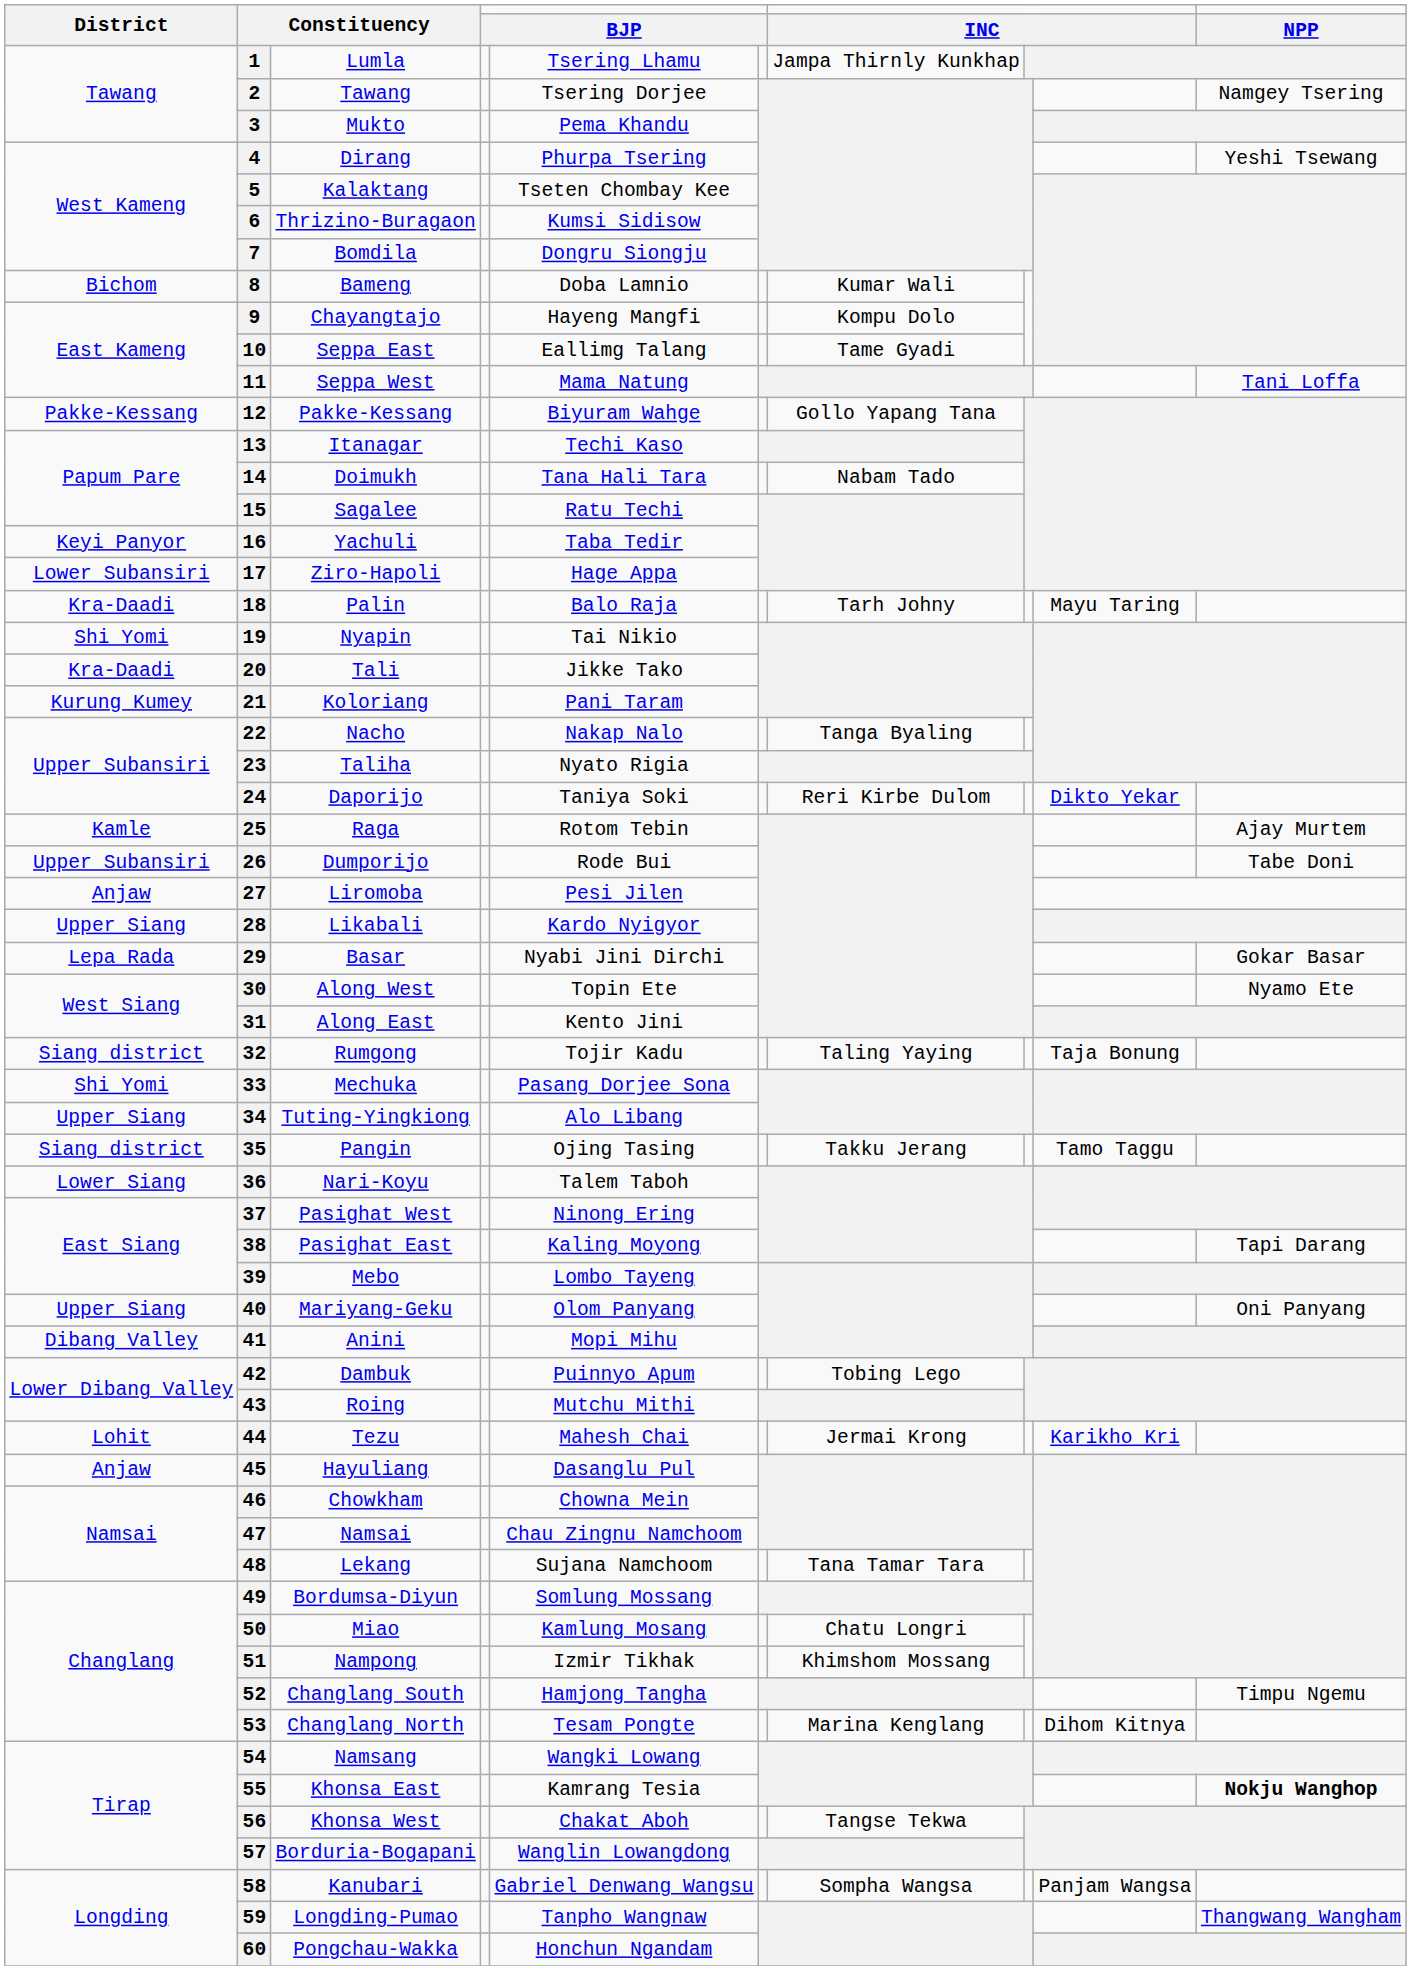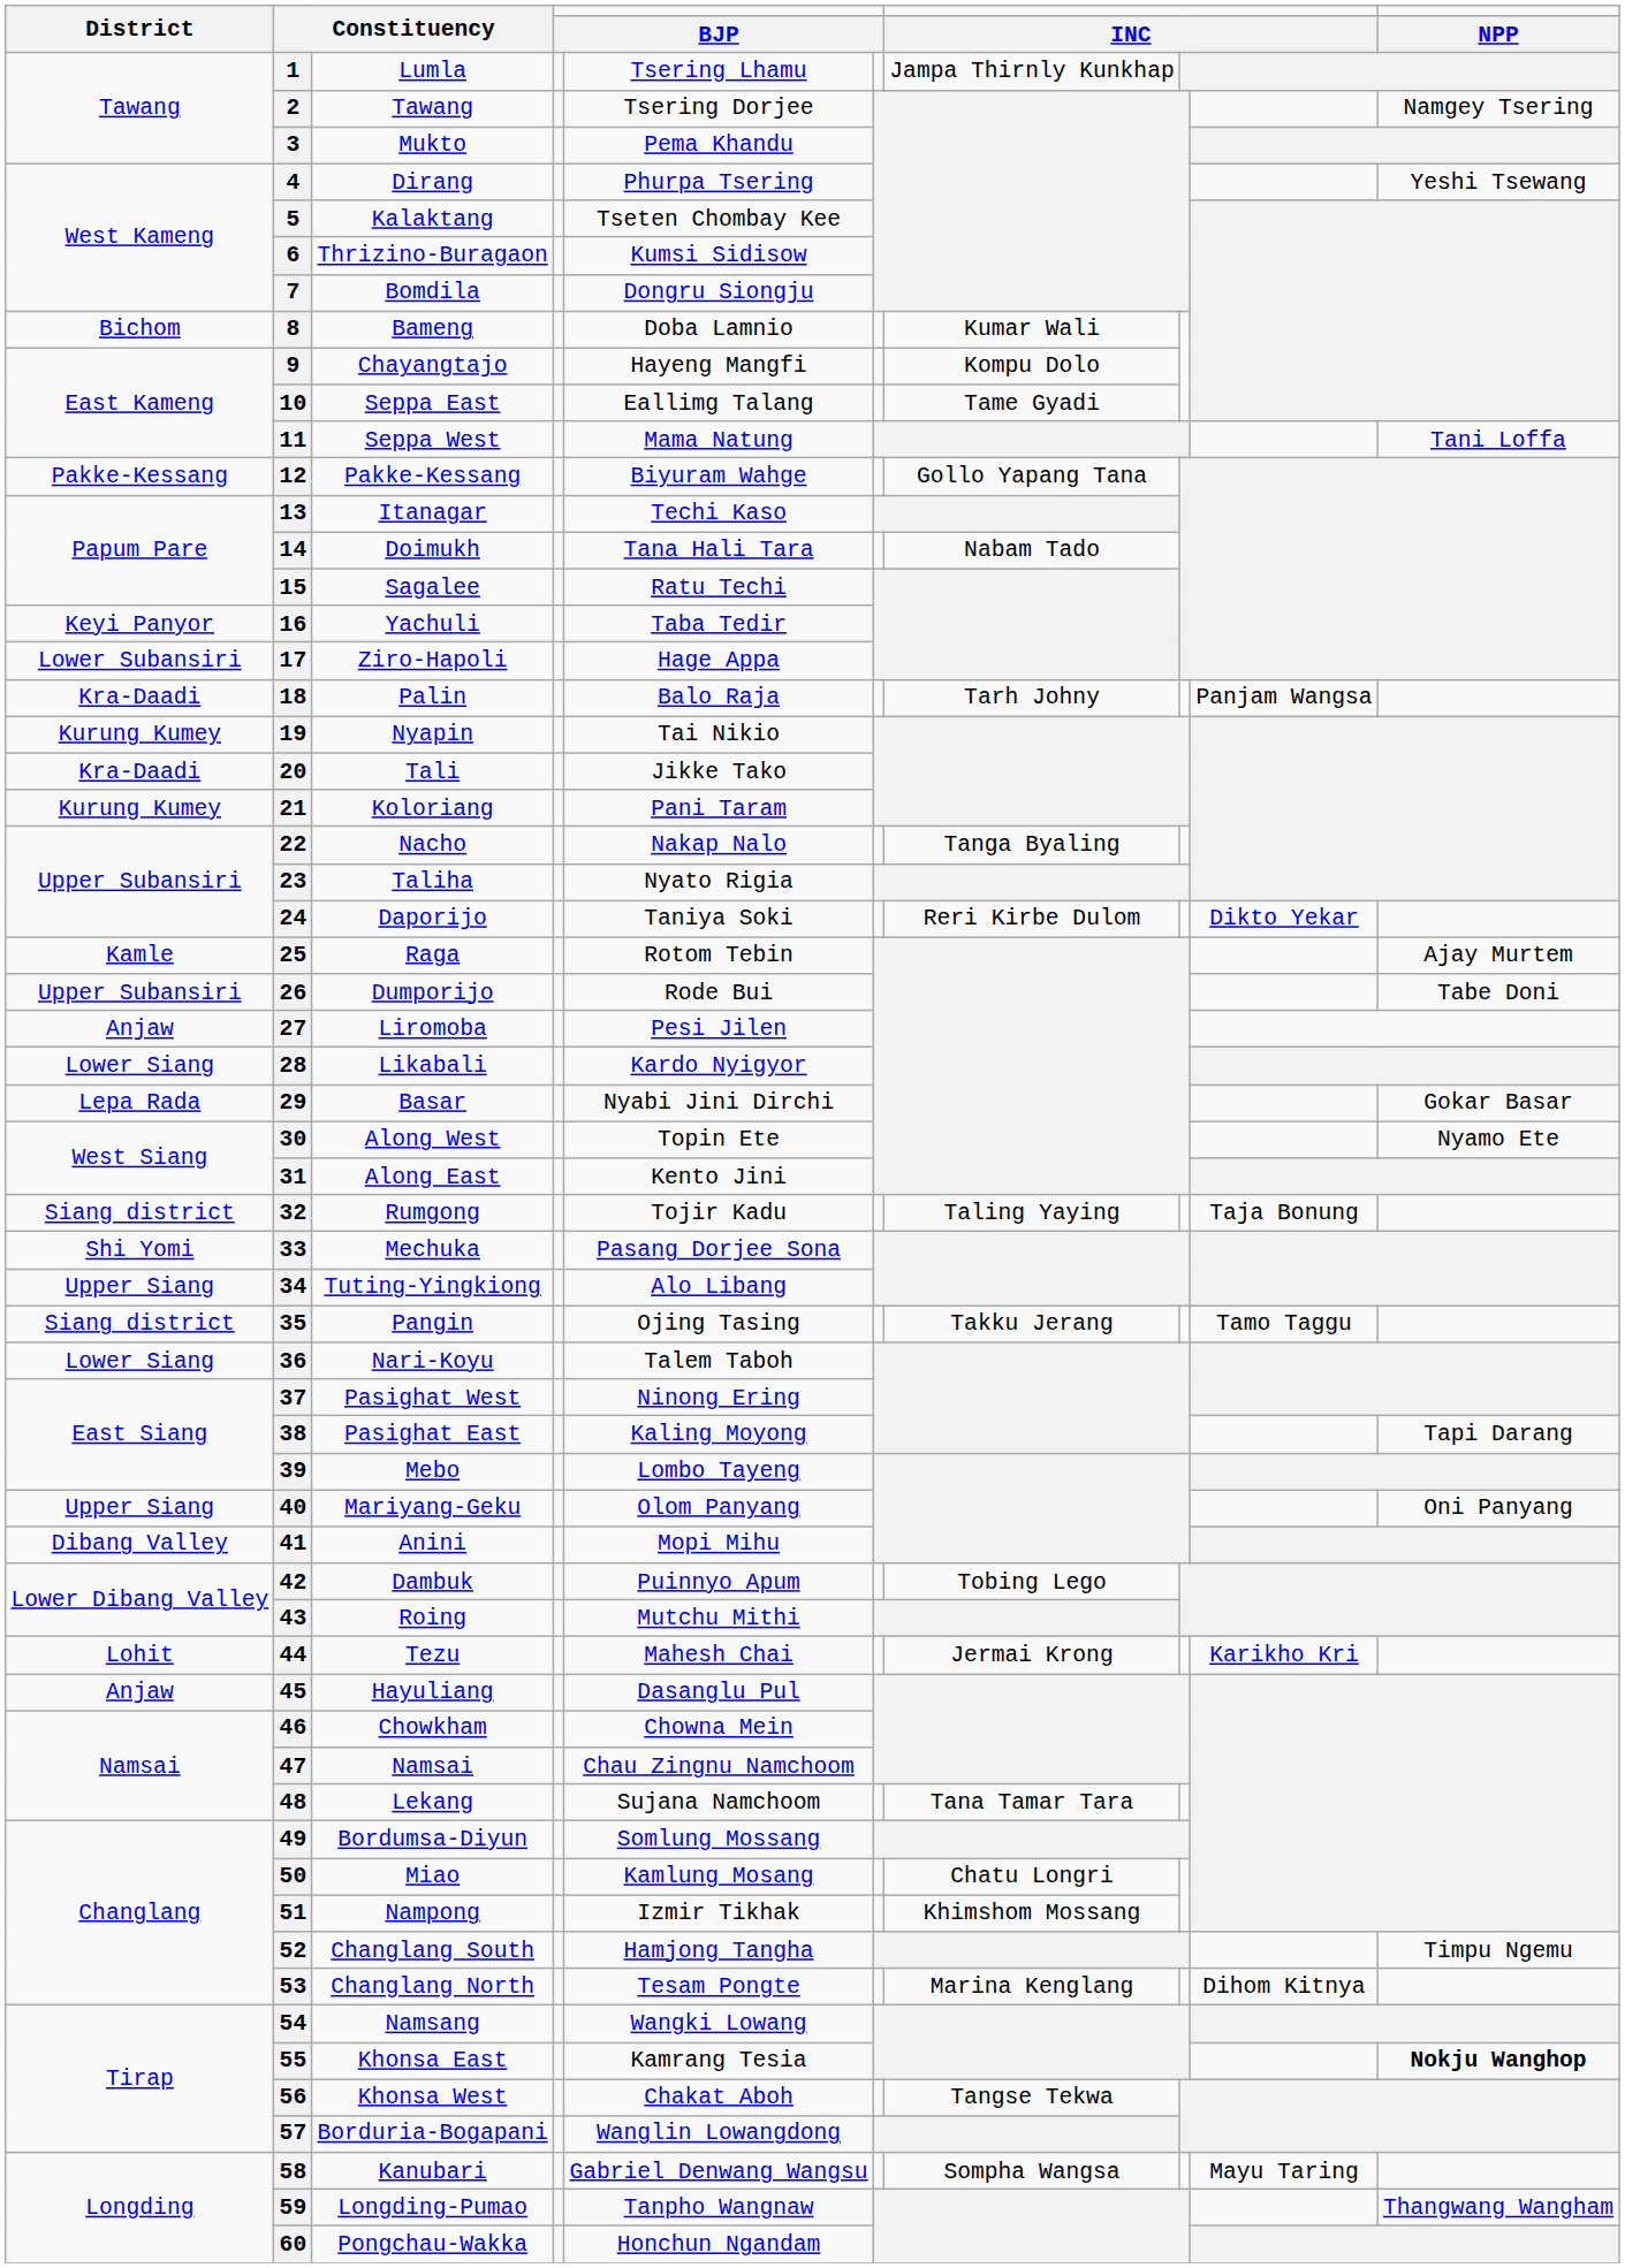18 | column 9: Mayu Taring -> Panjam Wangsa
19 | District: Shi Yomi -> Kurung Kumey
28 | District: Upper Siang -> Lower Siang
58 | column 9: Panjam Wangsa -> Mayu Taring
